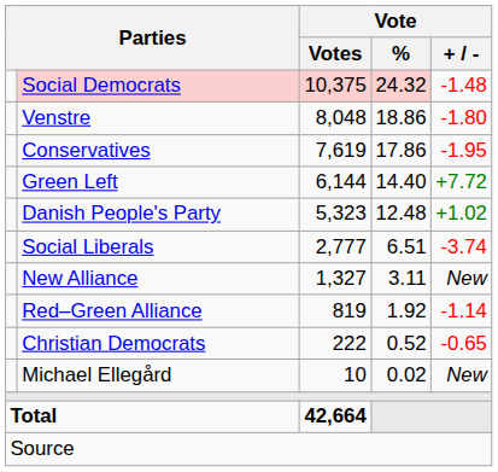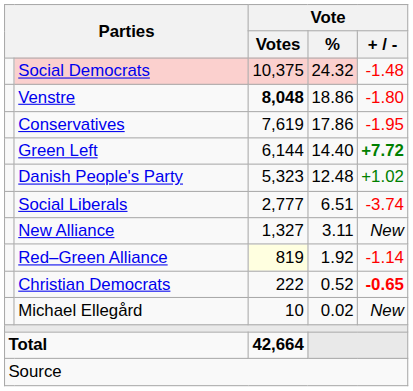Venstre | Vote / Votes: normal -> bold
Green Left | Vote / + / -: normal -> bold
Red–Green Alliance | Vote / Votes: no background -> lightyellow background
Christian Democrats | Vote / + / -: normal -> bold
